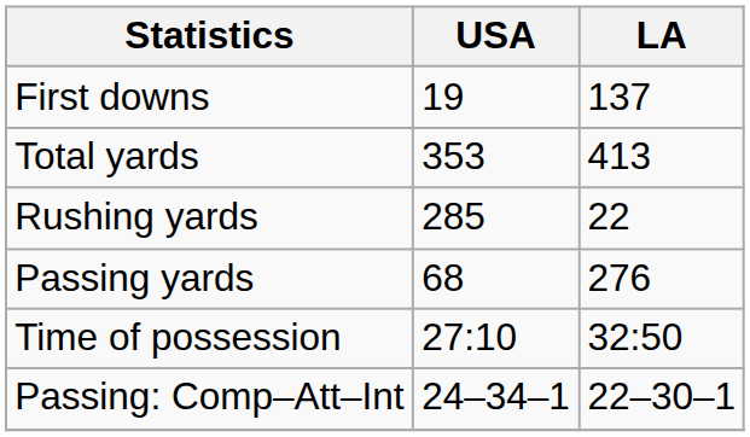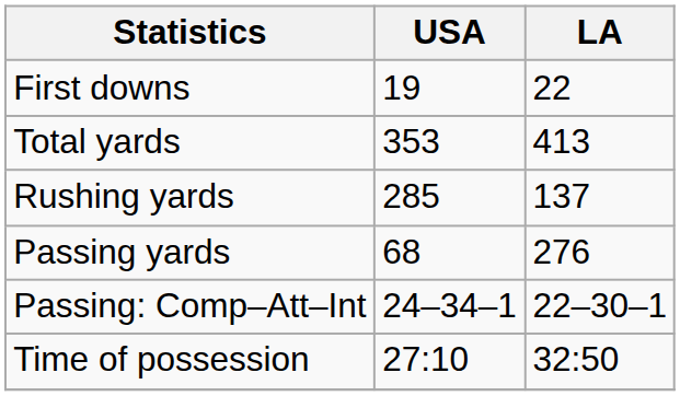First downs | LA: 137 -> 22
Rushing yards | LA: 22 -> 137
rows swapped: Passing: Comp–Att–Int <-> Time of possession
